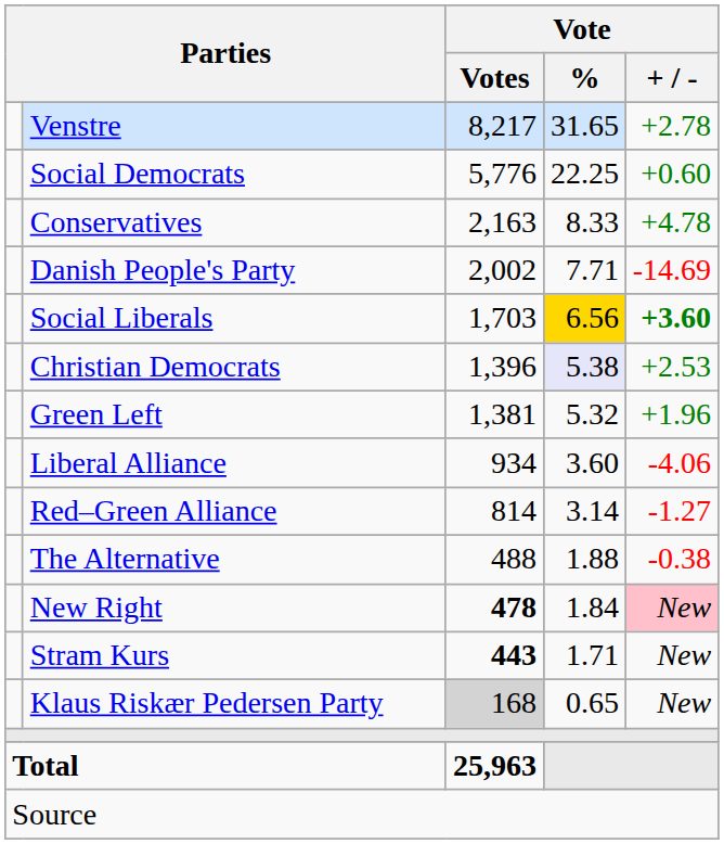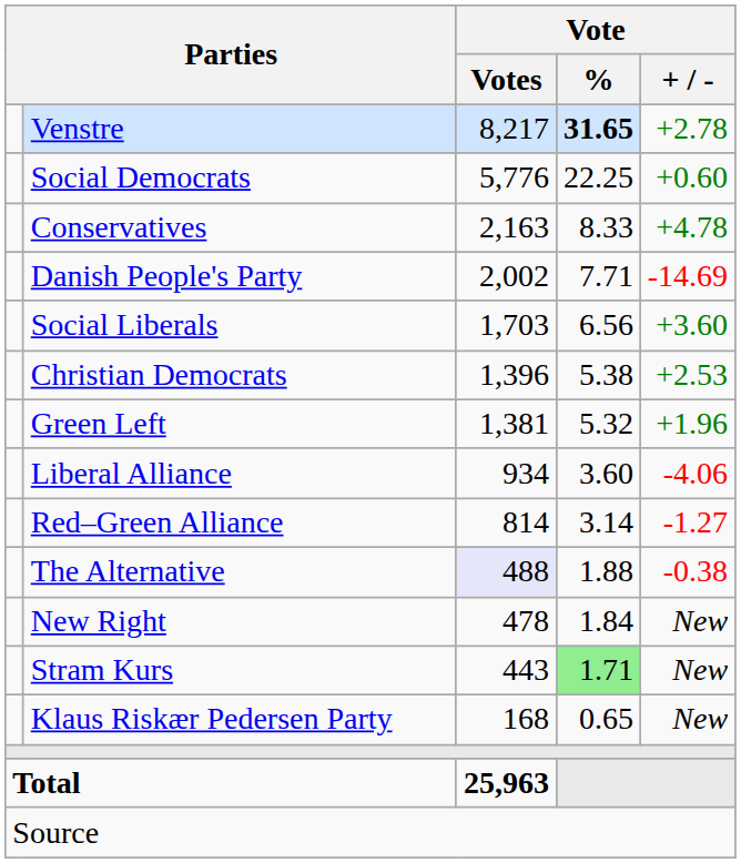Venstre | Vote / %: normal -> bold
Social Liberals | Vote / %: gold background -> no background
Social Liberals | Vote / + / -: bold -> normal
Christian Democrats | Vote / %: lavender background -> no background
The Alternative | Vote / Votes: no background -> lavender background
New Right | Vote / Votes: bold -> normal
New Right | Vote / + / -: pink background -> no background
Stram Kurs | Vote / Votes: bold -> normal
Stram Kurs | Vote / %: no background -> lightgreen background
Klaus Riskær Pedersen Party | Vote / Votes: lightgrey background -> no background
